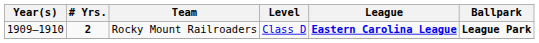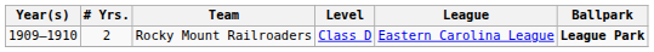Rocky Mount Railroaders | # Yrs.: bold -> normal
Rocky Mount Railroaders | League: bold -> normal
